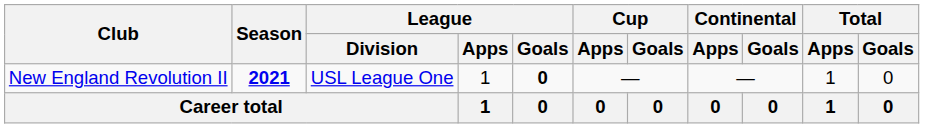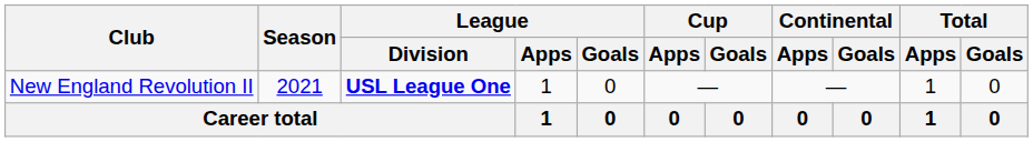New England Revolution II | Season: bold -> normal
New England Revolution II | League / Division: normal -> bold
New England Revolution II | League / Goals: bold -> normal
